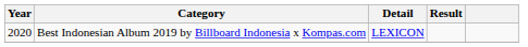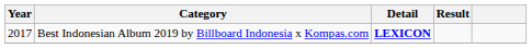row 2 | Year: 2020 -> 2017
row 2 | Detail: normal -> bold
